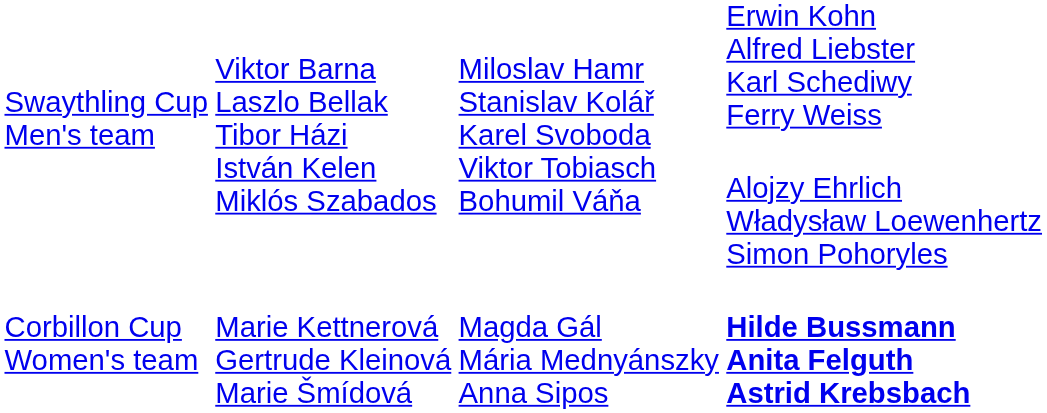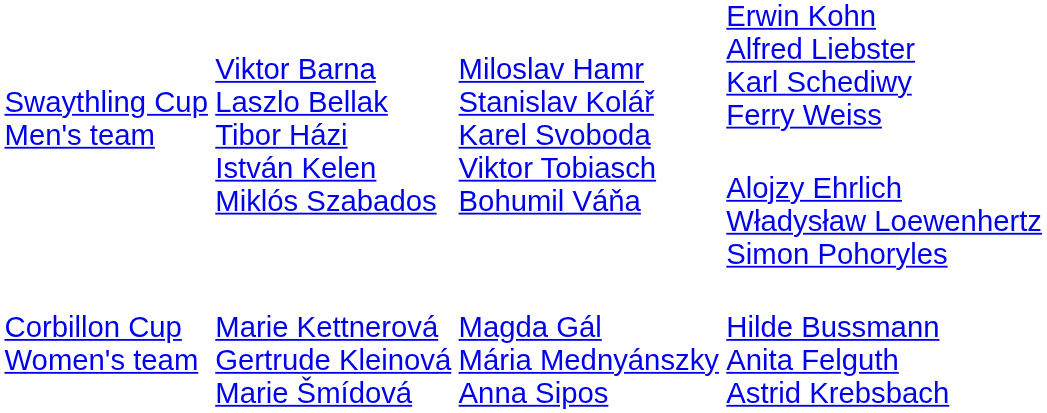Corbillon Cup Women's team | column 4: bold -> normal
